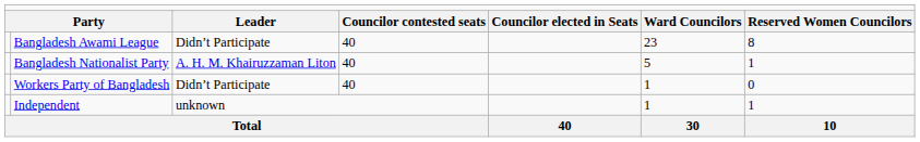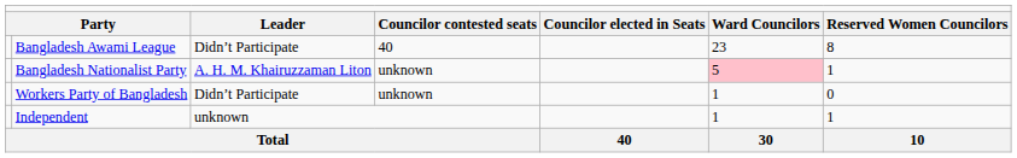Bangladesh Nationalist Party | column 4: 40 -> unknown
Bangladesh Nationalist Party | column 6: no background -> pink background
Workers Party of Bangladesh | column 4: 40 -> unknown
